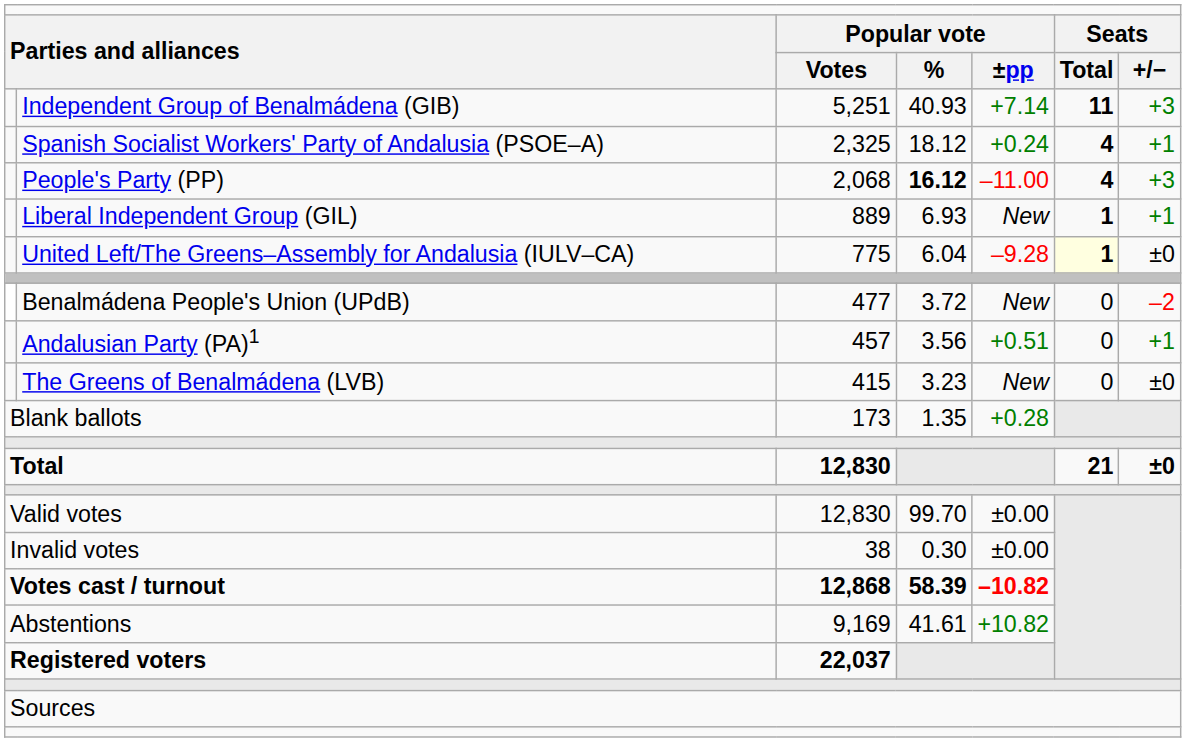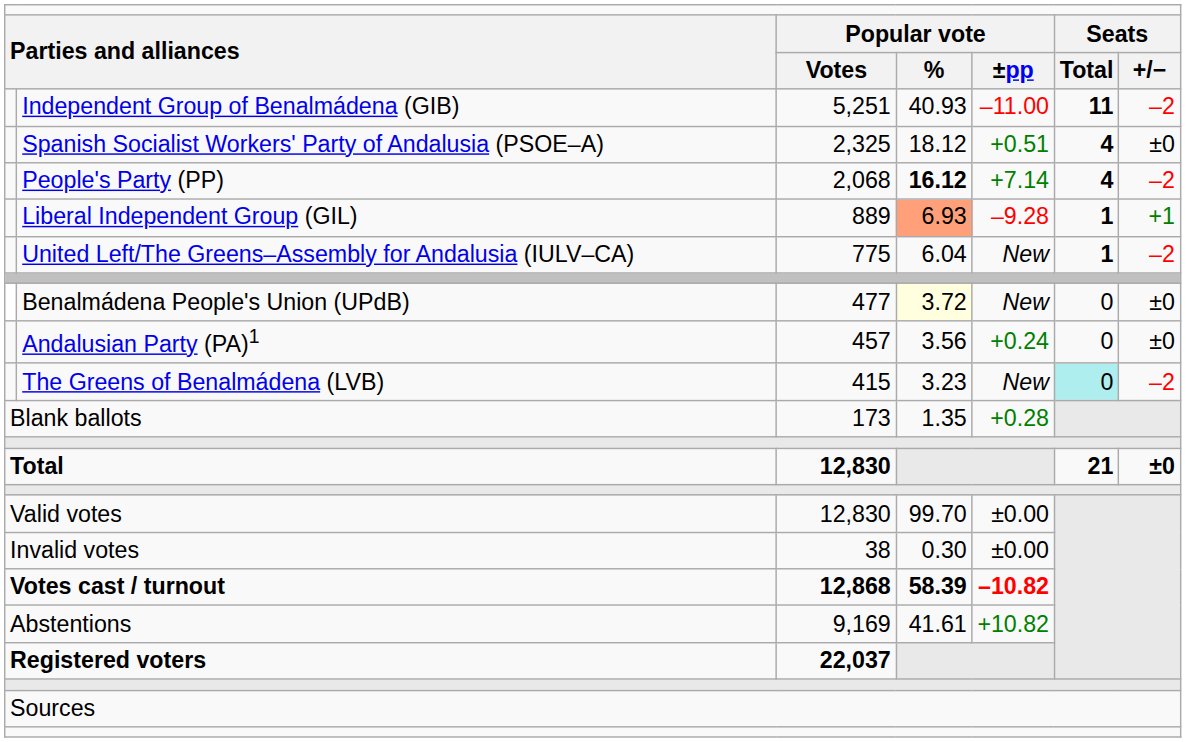Independent Group of Benalmádena (GIB) | column 5: +7.14 -> –11.00
Independent Group of Benalmádena (GIB) | column 7: +3 -> –2
Spanish Socialist Workers' Party of Andalusia (PSOE–A) | column 5: +0.24 -> +0.51
Spanish Socialist Workers' Party of Andalusia (PSOE–A) | column 7: +1 -> ±0
People's Party (PP) | column 5: –11.00 -> +7.14
People's Party (PP) | column 7: +3 -> –2
Liberal Independent Group (GIL) | column 4: no background -> lightsalmon background
Liberal Independent Group (GIL) | column 5: New -> –9.28
United Left/The Greens–Assembly for Andalusia (IULV–CA) | column 5: –9.28 -> New
United Left/The Greens–Assembly for Andalusia (IULV–CA) | column 6: lightyellow background -> no background
United Left/The Greens–Assembly for Andalusia (IULV–CA) | column 7: ±0 -> –2
Benalmádena People's Union (UPdB) | column 4: no background -> lightyellow background
Benalmádena People's Union (UPdB) | column 7: –2 -> ±0
Andalusian Party (PA)1 | column 5: +0.51 -> +0.24
Andalusian Party (PA)1 | column 7: +1 -> ±0
The Greens of Benalmádena (LVB) | column 6: no background -> paleturquoise background
The Greens of Benalmádena (LVB) | column 7: ±0 -> –2
